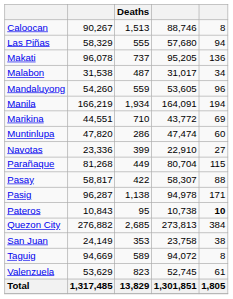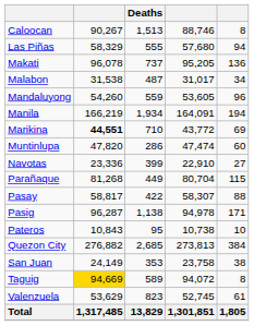Marikina | column 2: normal -> bold
Pateros | column 5: bold -> normal
Taguig | column 2: no background -> gold background
